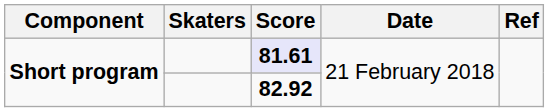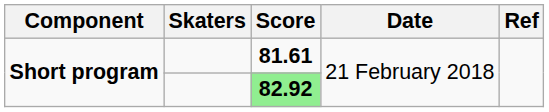81.61 | Score: lavender background -> no background
82.92 | Score: no background -> lightgreen background
